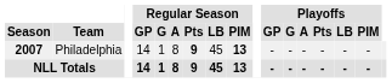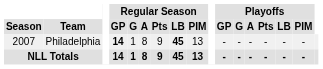Philadelphia | Season: bold -> normal
Philadelphia | Regular Season / GP: normal -> bold
Philadelphia | Regular Season / Pts: bold -> normal
Philadelphia | Regular Season / LB: normal -> bold
Philadelphia | Regular Season / PIM: bold -> normal
